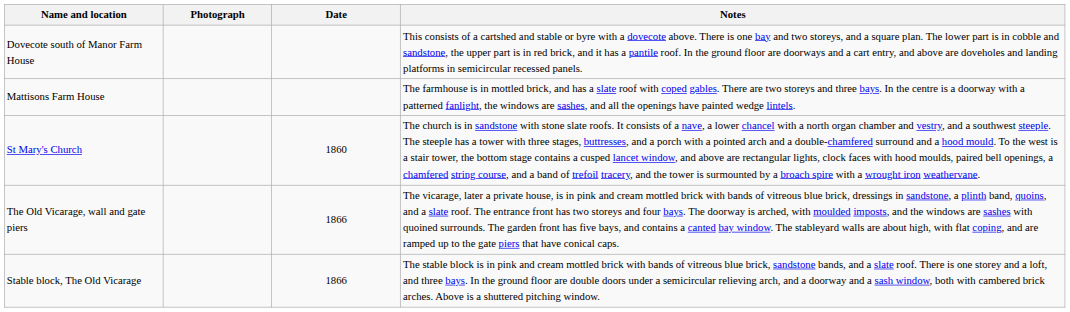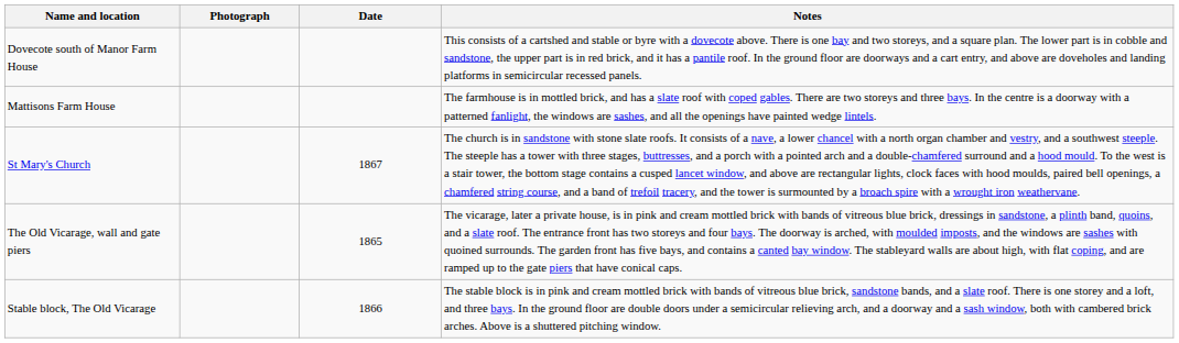St Mary's Church | Date: 1860 -> 1867
The Old Vicarage, wall and gate piers | Date: 1866 -> 1865
